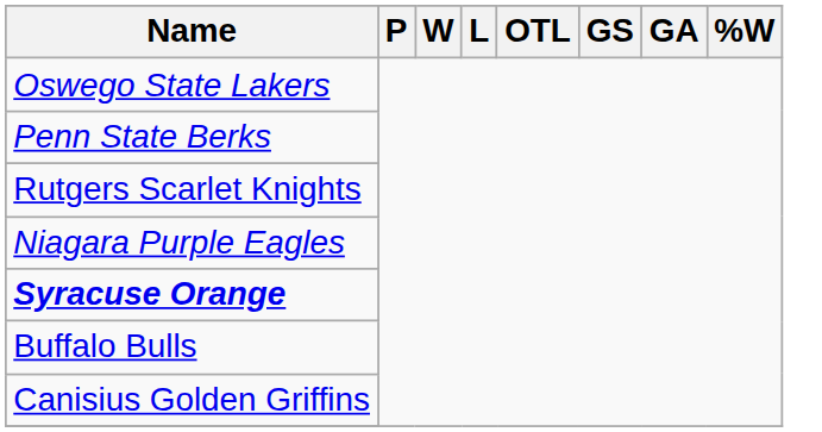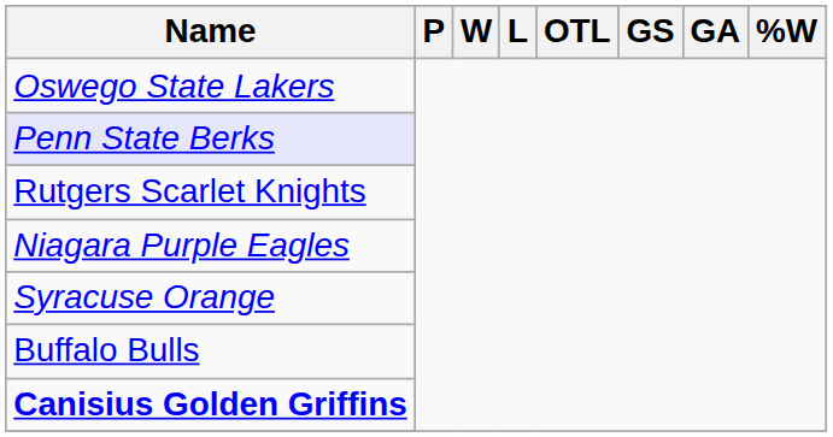Penn State Berks | Name: no background -> lavender background
Syracuse Orange | Name: bold -> normal
Canisius Golden Griffins | Name: normal -> bold
